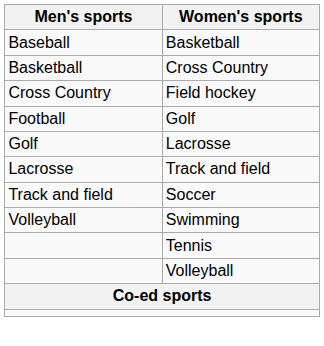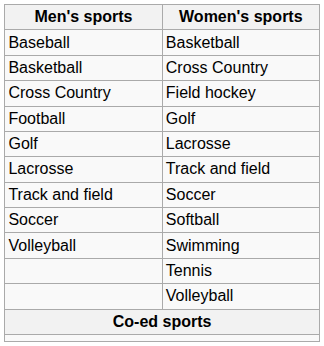+ row: Soccer | Softball
